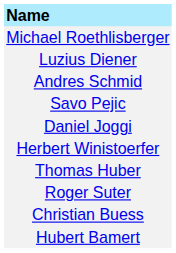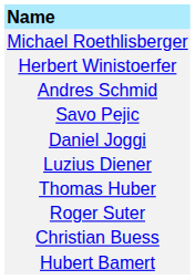row 3 | column 1: Luzius Diener -> Herbert Winistoerfer
row 7 | column 1: Herbert Winistoerfer -> Luzius Diener
